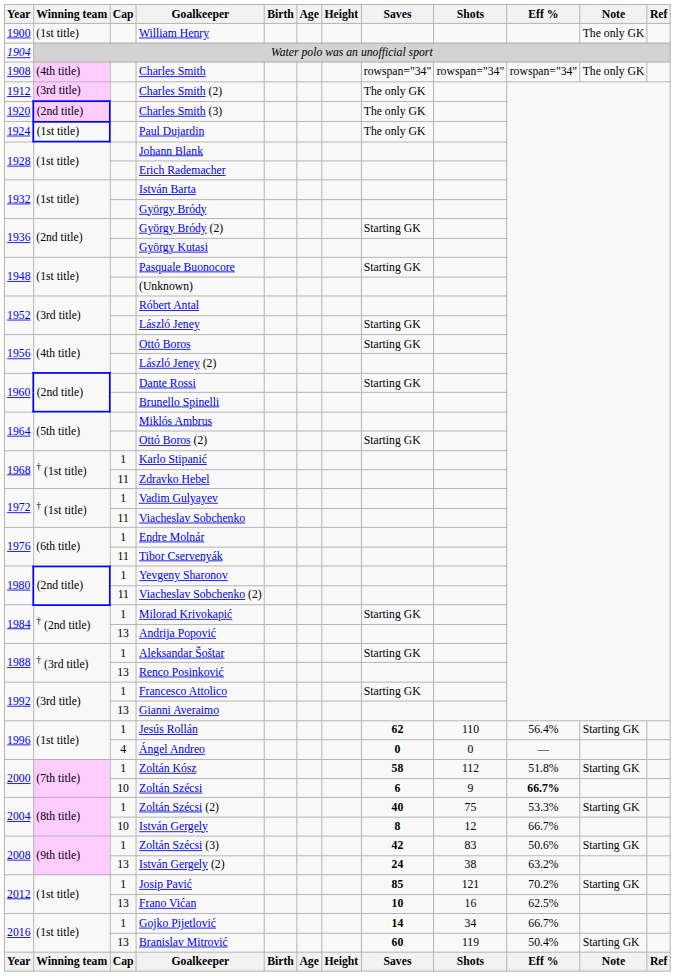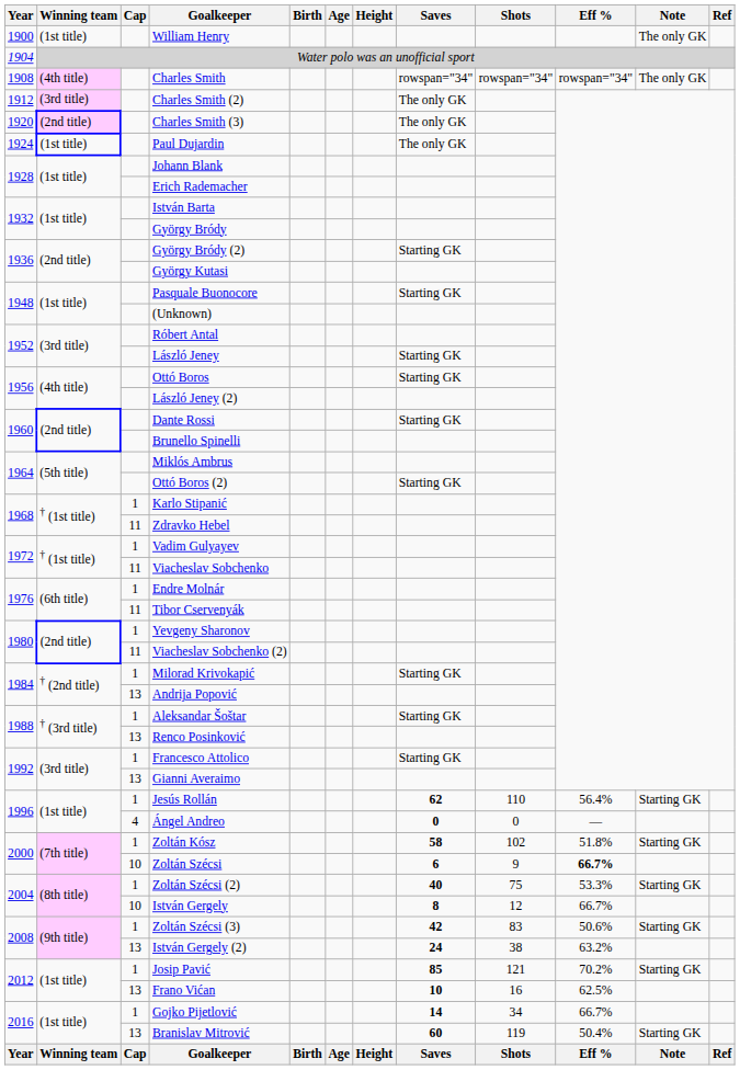Zoltán Kósz | Shots: 112 -> 102
